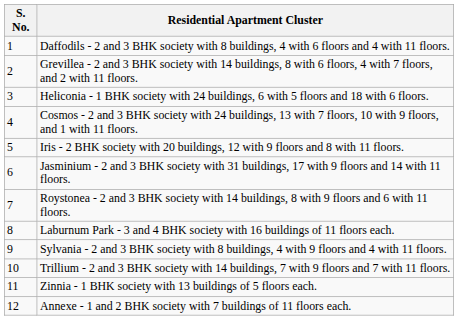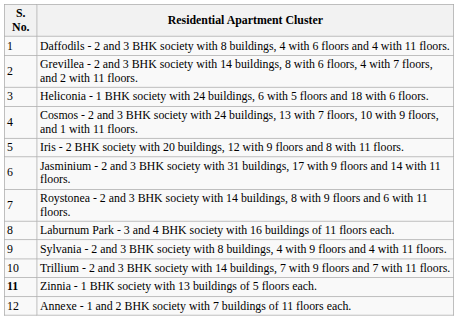Zinnia - 1 BHK society with 13 buildings of 5 floors each. | S. No.: normal -> bold
